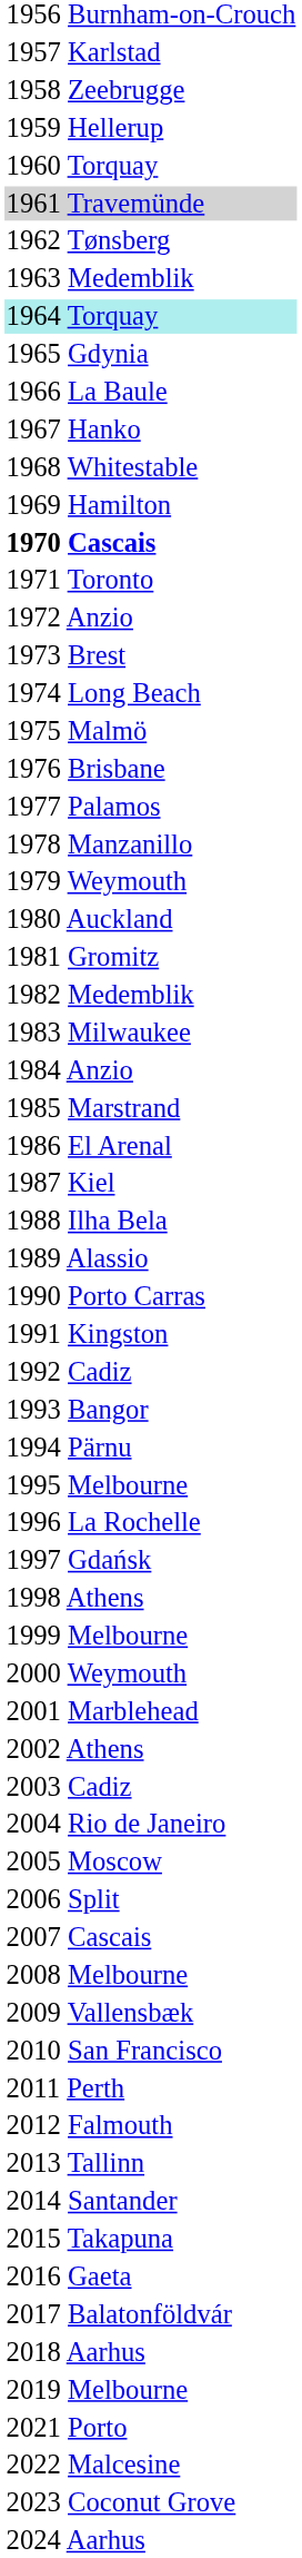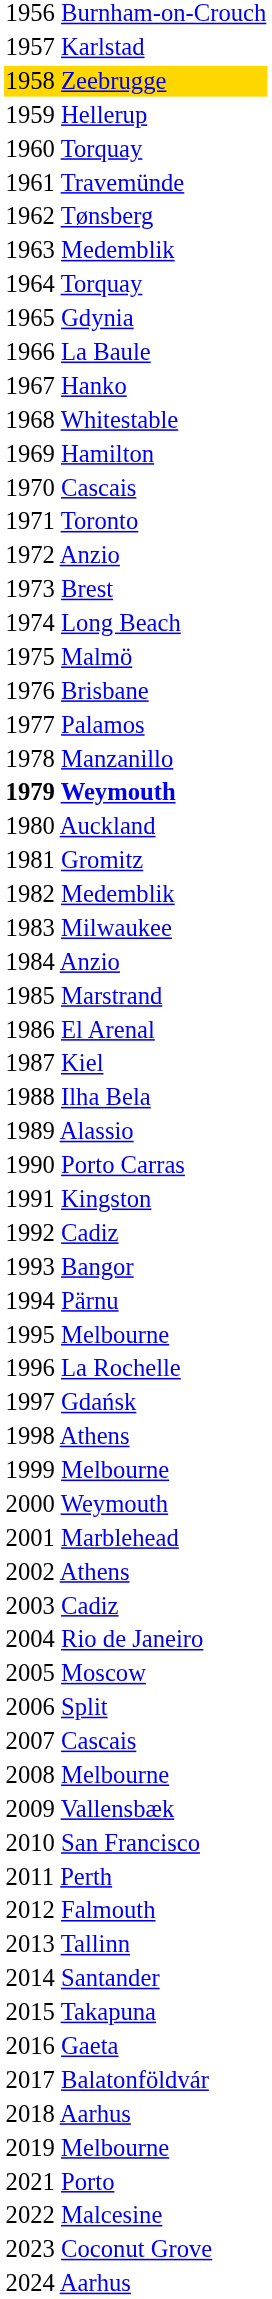1958 Zeebrugge | column 1: no background -> gold background
1961 Travemünde | column 1: lightgrey background -> no background
1964 Torquay | column 1: paleturquoise background -> no background
1970 Cascais | column 1: bold -> normal
1979 Weymouth | column 1: normal -> bold
